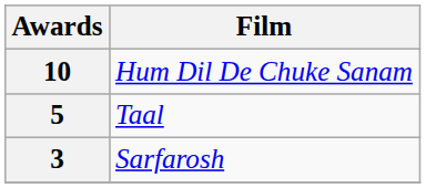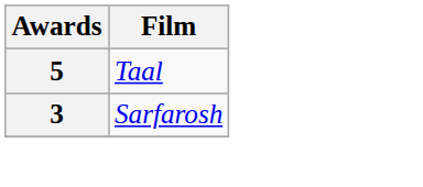- row: 10 | Hum Dil De Chuke Sanam
